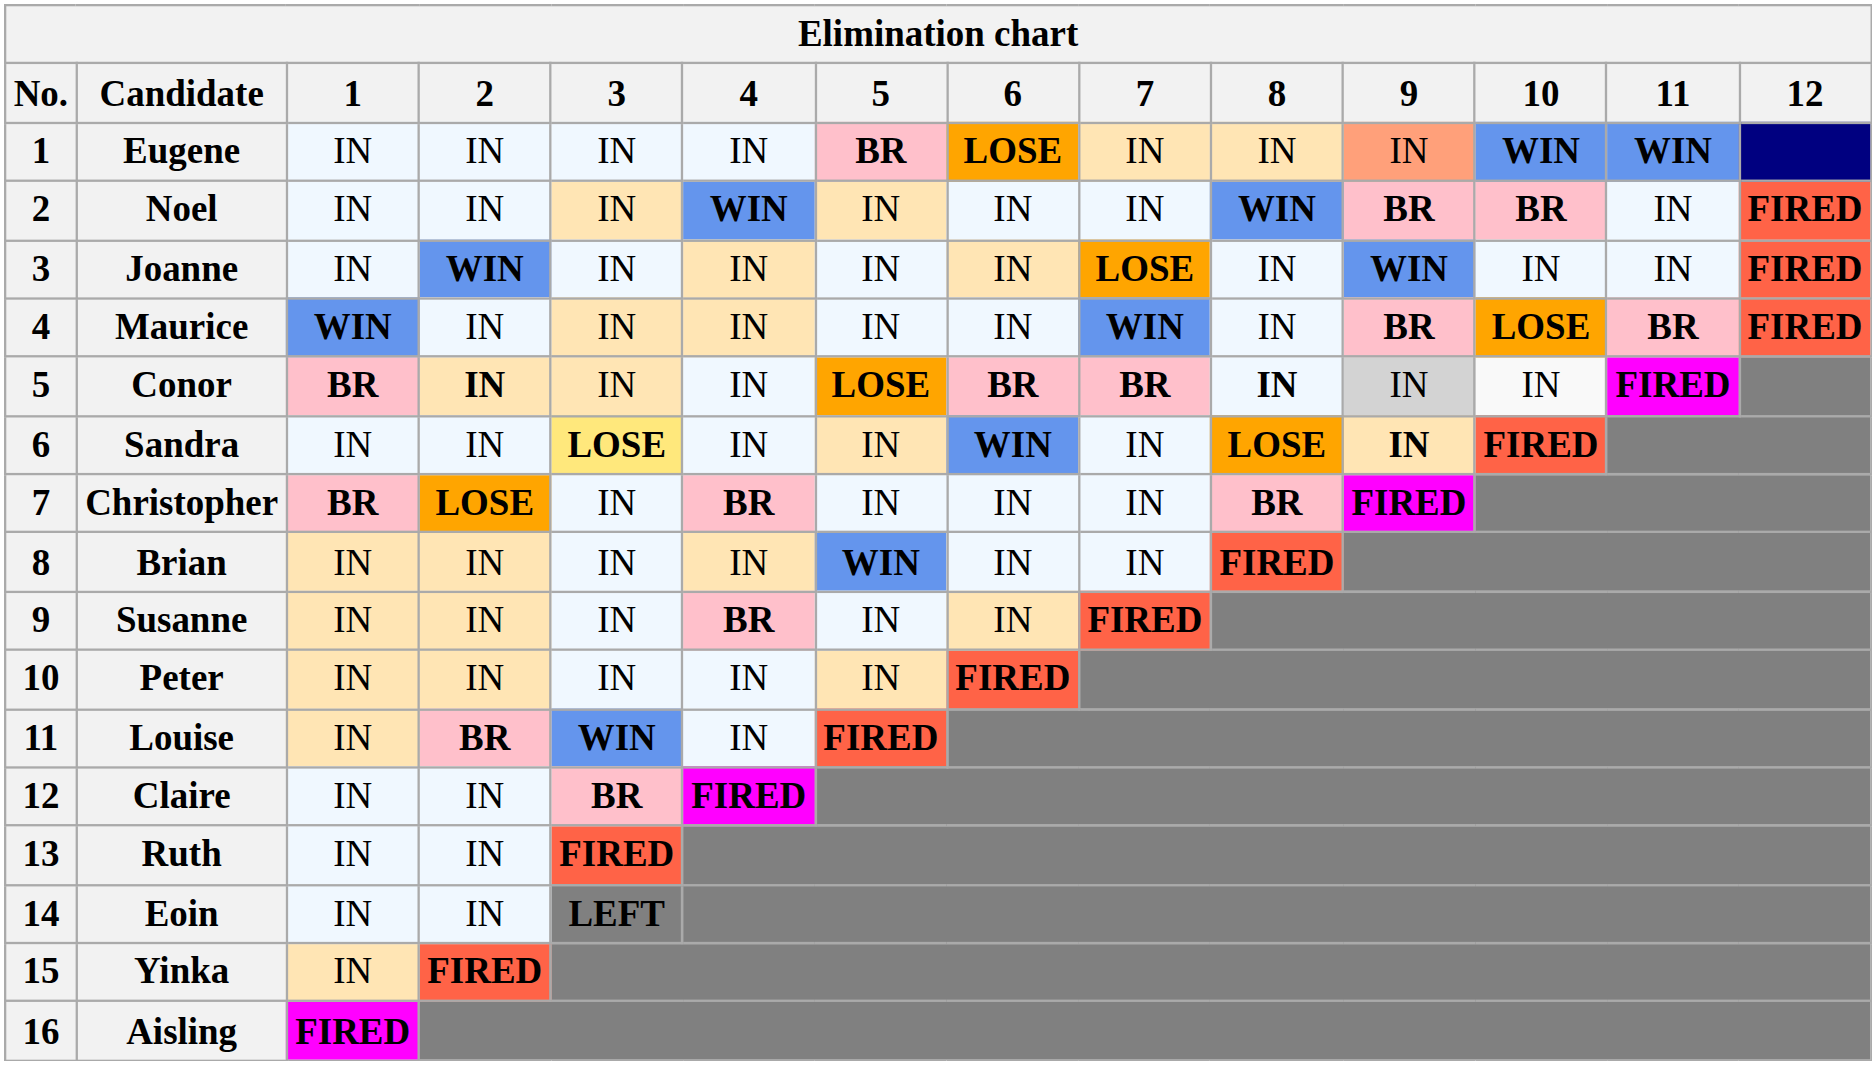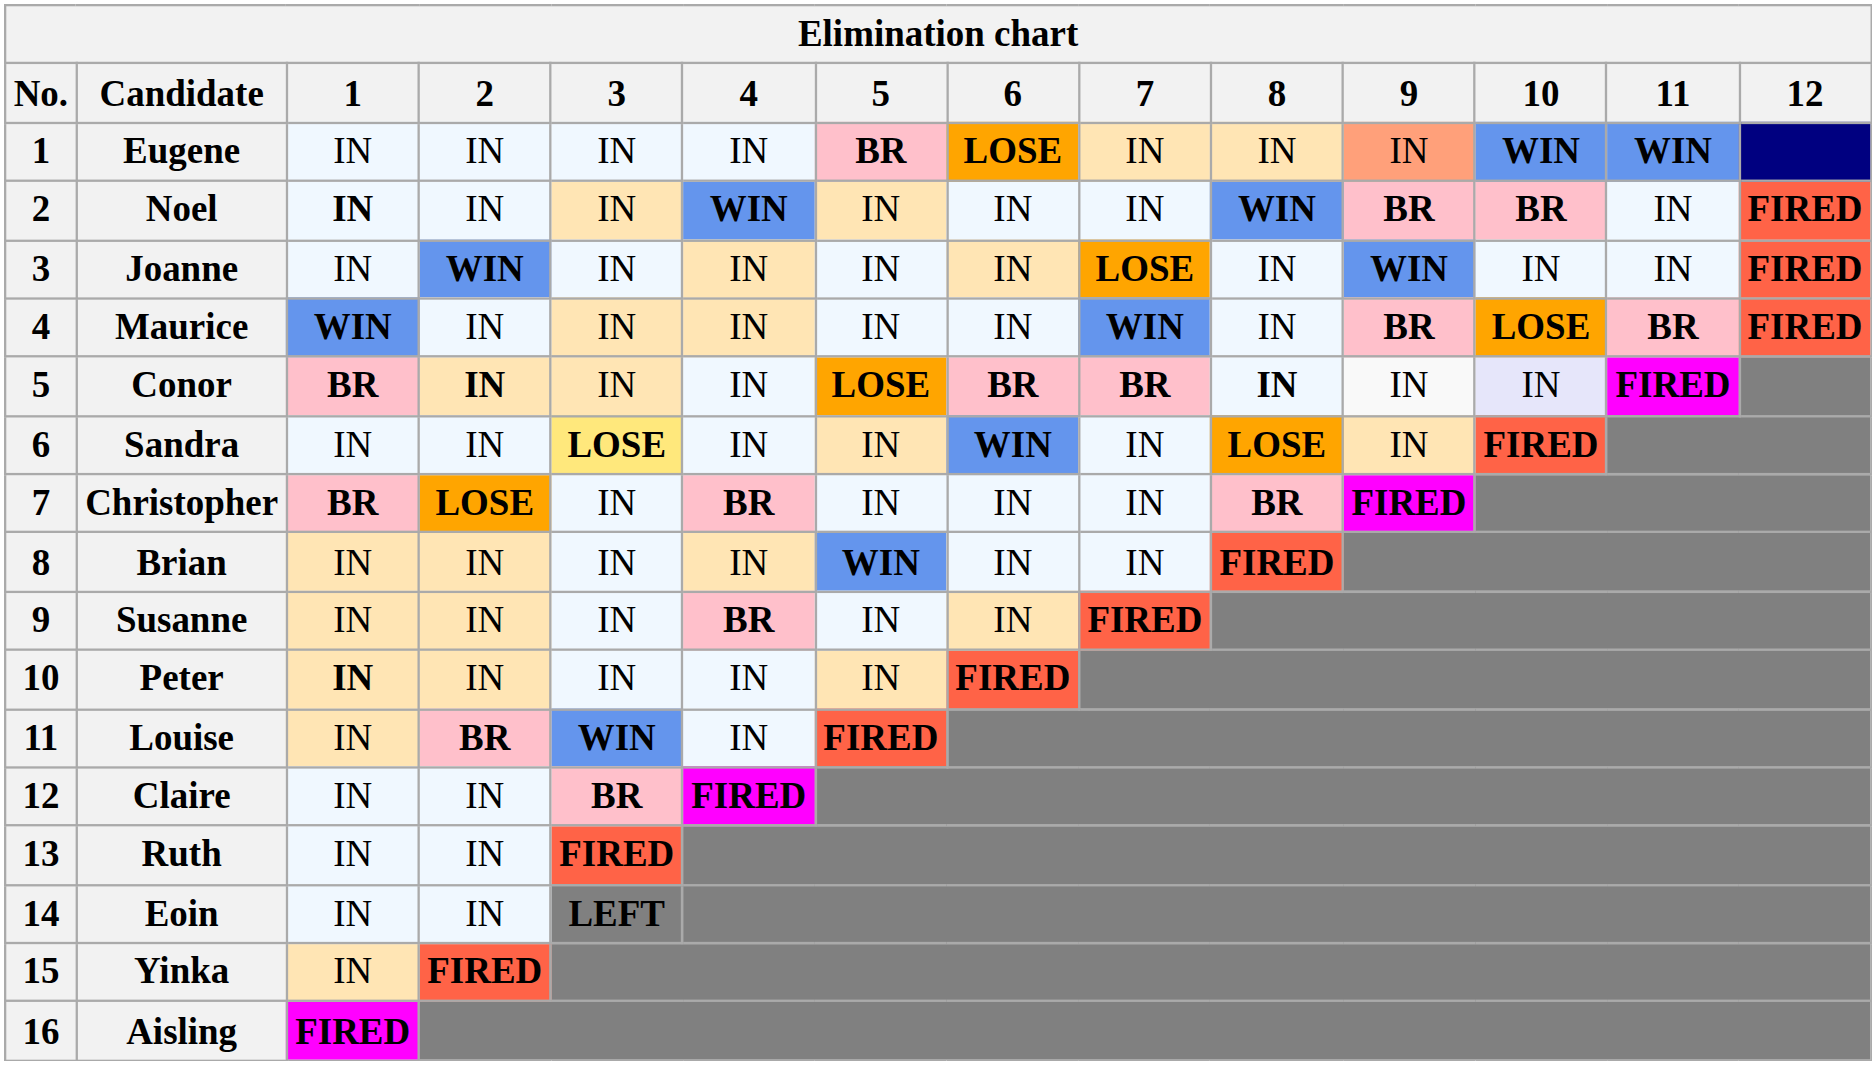Noel | Elimination chart / 1: normal -> bold
Conor | Elimination chart / 9: lightgrey background -> no background
Conor | Elimination chart / 10: no background -> lavender background
Sandra | Elimination chart / 9: bold -> normal
Peter | Elimination chart / 1: normal -> bold
